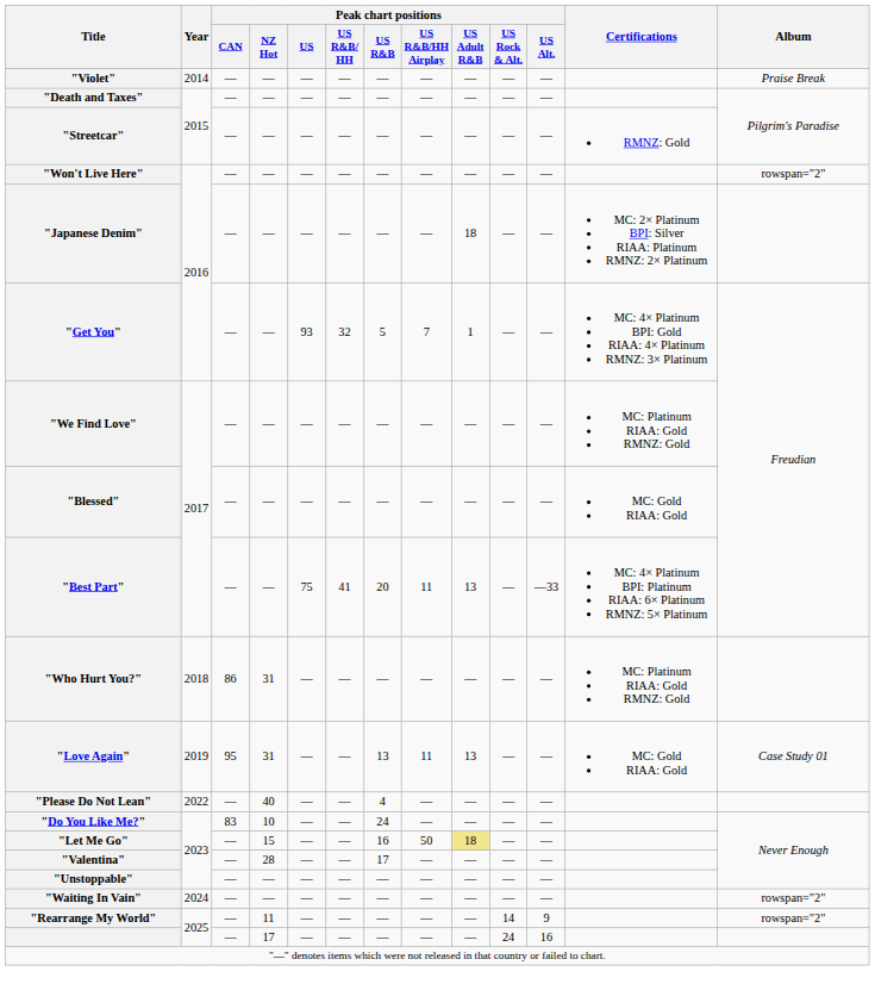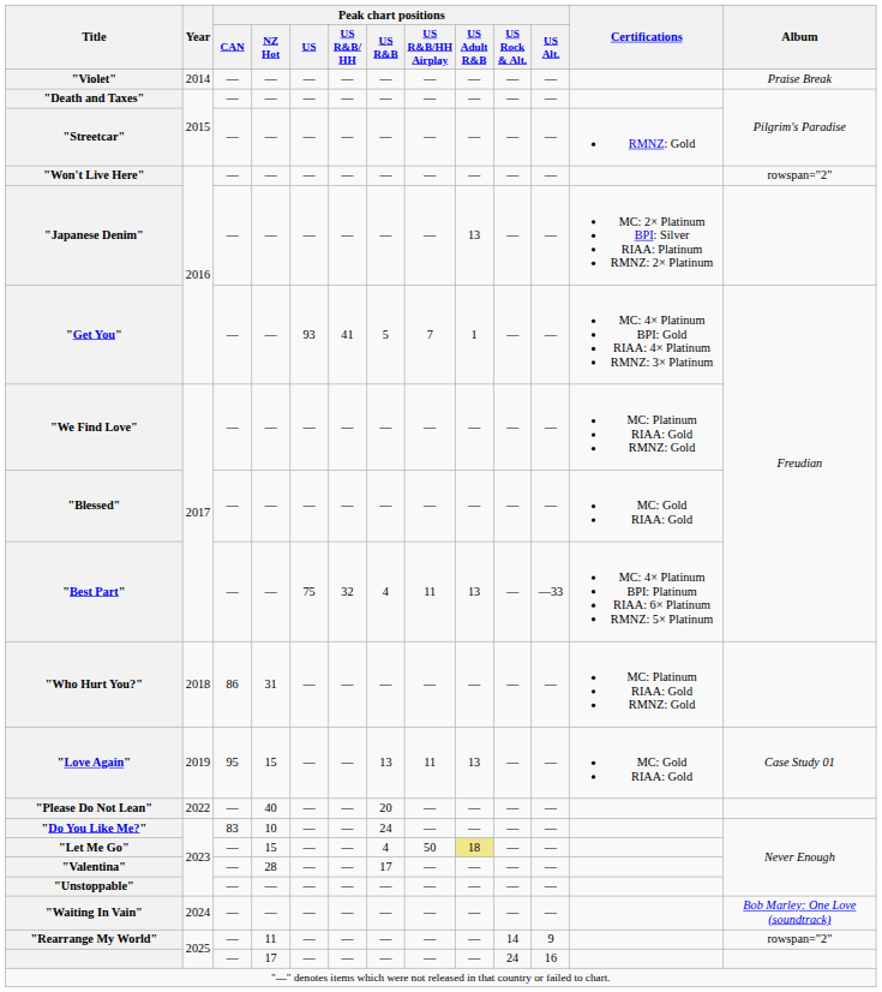"Japanese Denim" | Peak chart positions / US Adult R&B: 18 -> 13
"Get You" | Peak chart positions / US R&B/ HH: 32 -> 41
"Best Part" | Peak chart positions / US R&B/ HH: 41 -> 32
"Best Part" | Peak chart positions / US R&B: 20 -> 4
"Love Again" | Peak chart positions / NZ Hot: 31 -> 15
"Please Do Not Lean" | Peak chart positions / US R&B: 4 -> 20
"Let Me Go" | Peak chart positions / US R&B: 16 -> 4
"Waiting In Vain" | Album: rowspan="2" -> Bob Marley: One Love (soundtrack)
